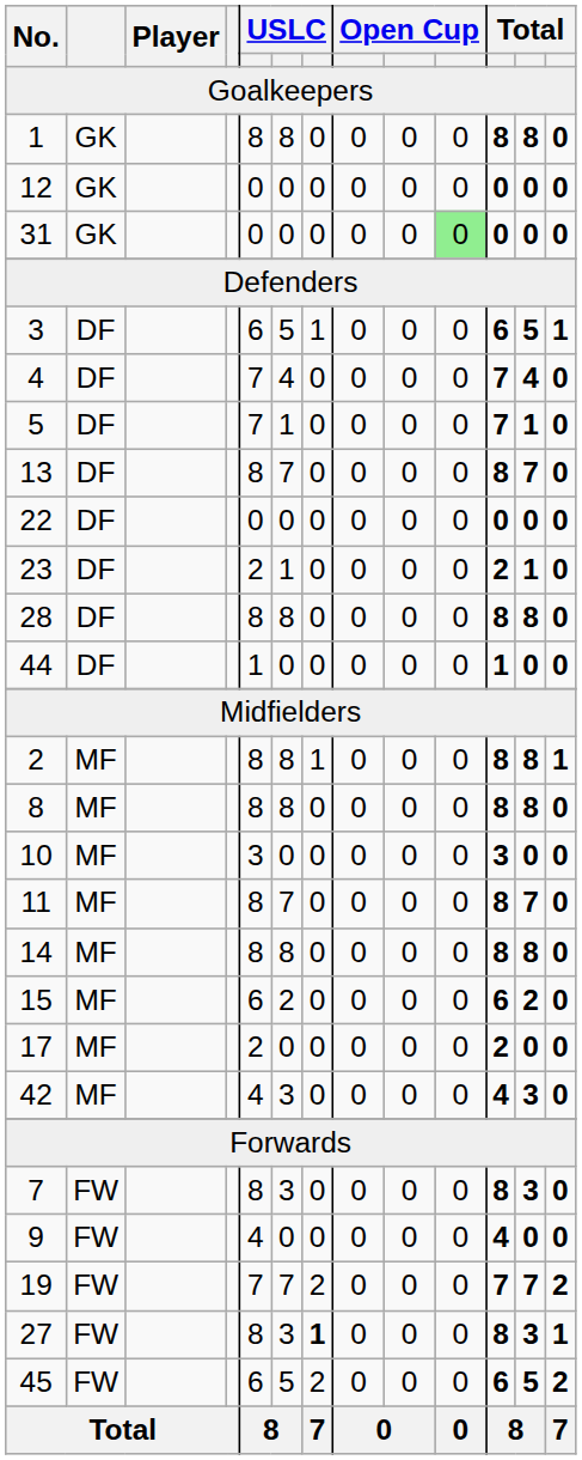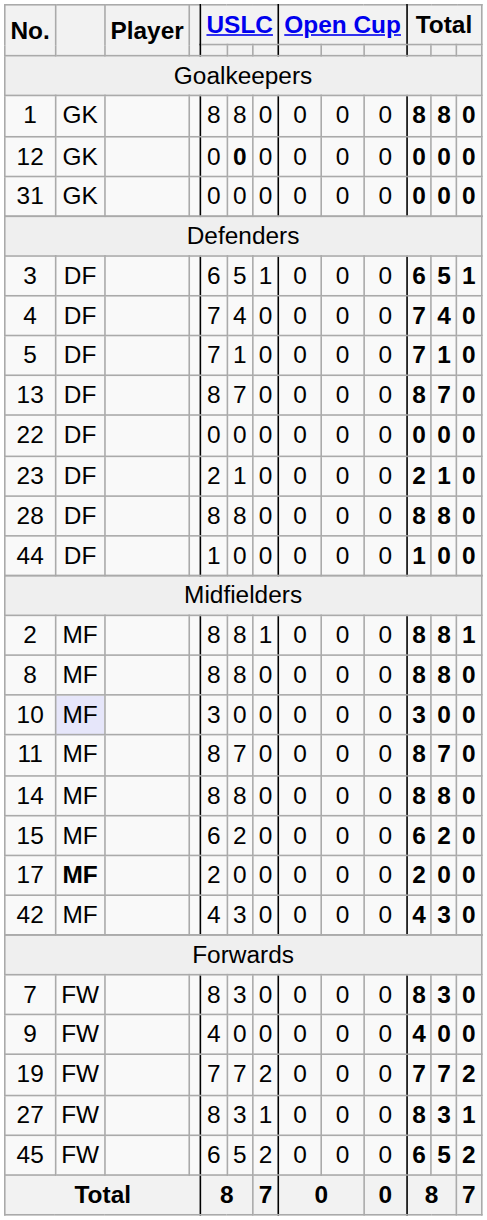12 | column 6: normal -> bold
31 | column 10: lightgreen background -> no background
10 | column 2: no background -> lavender background
17 | column 2: normal -> bold
27 | column 7: bold -> normal
